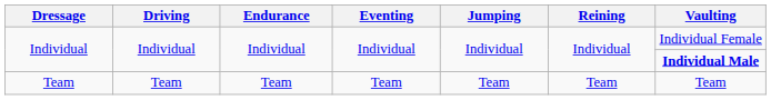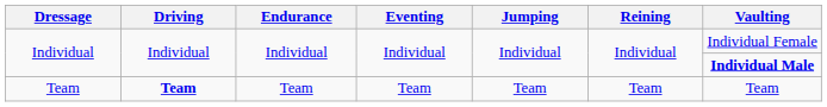row 4 | Driving: normal -> bold
